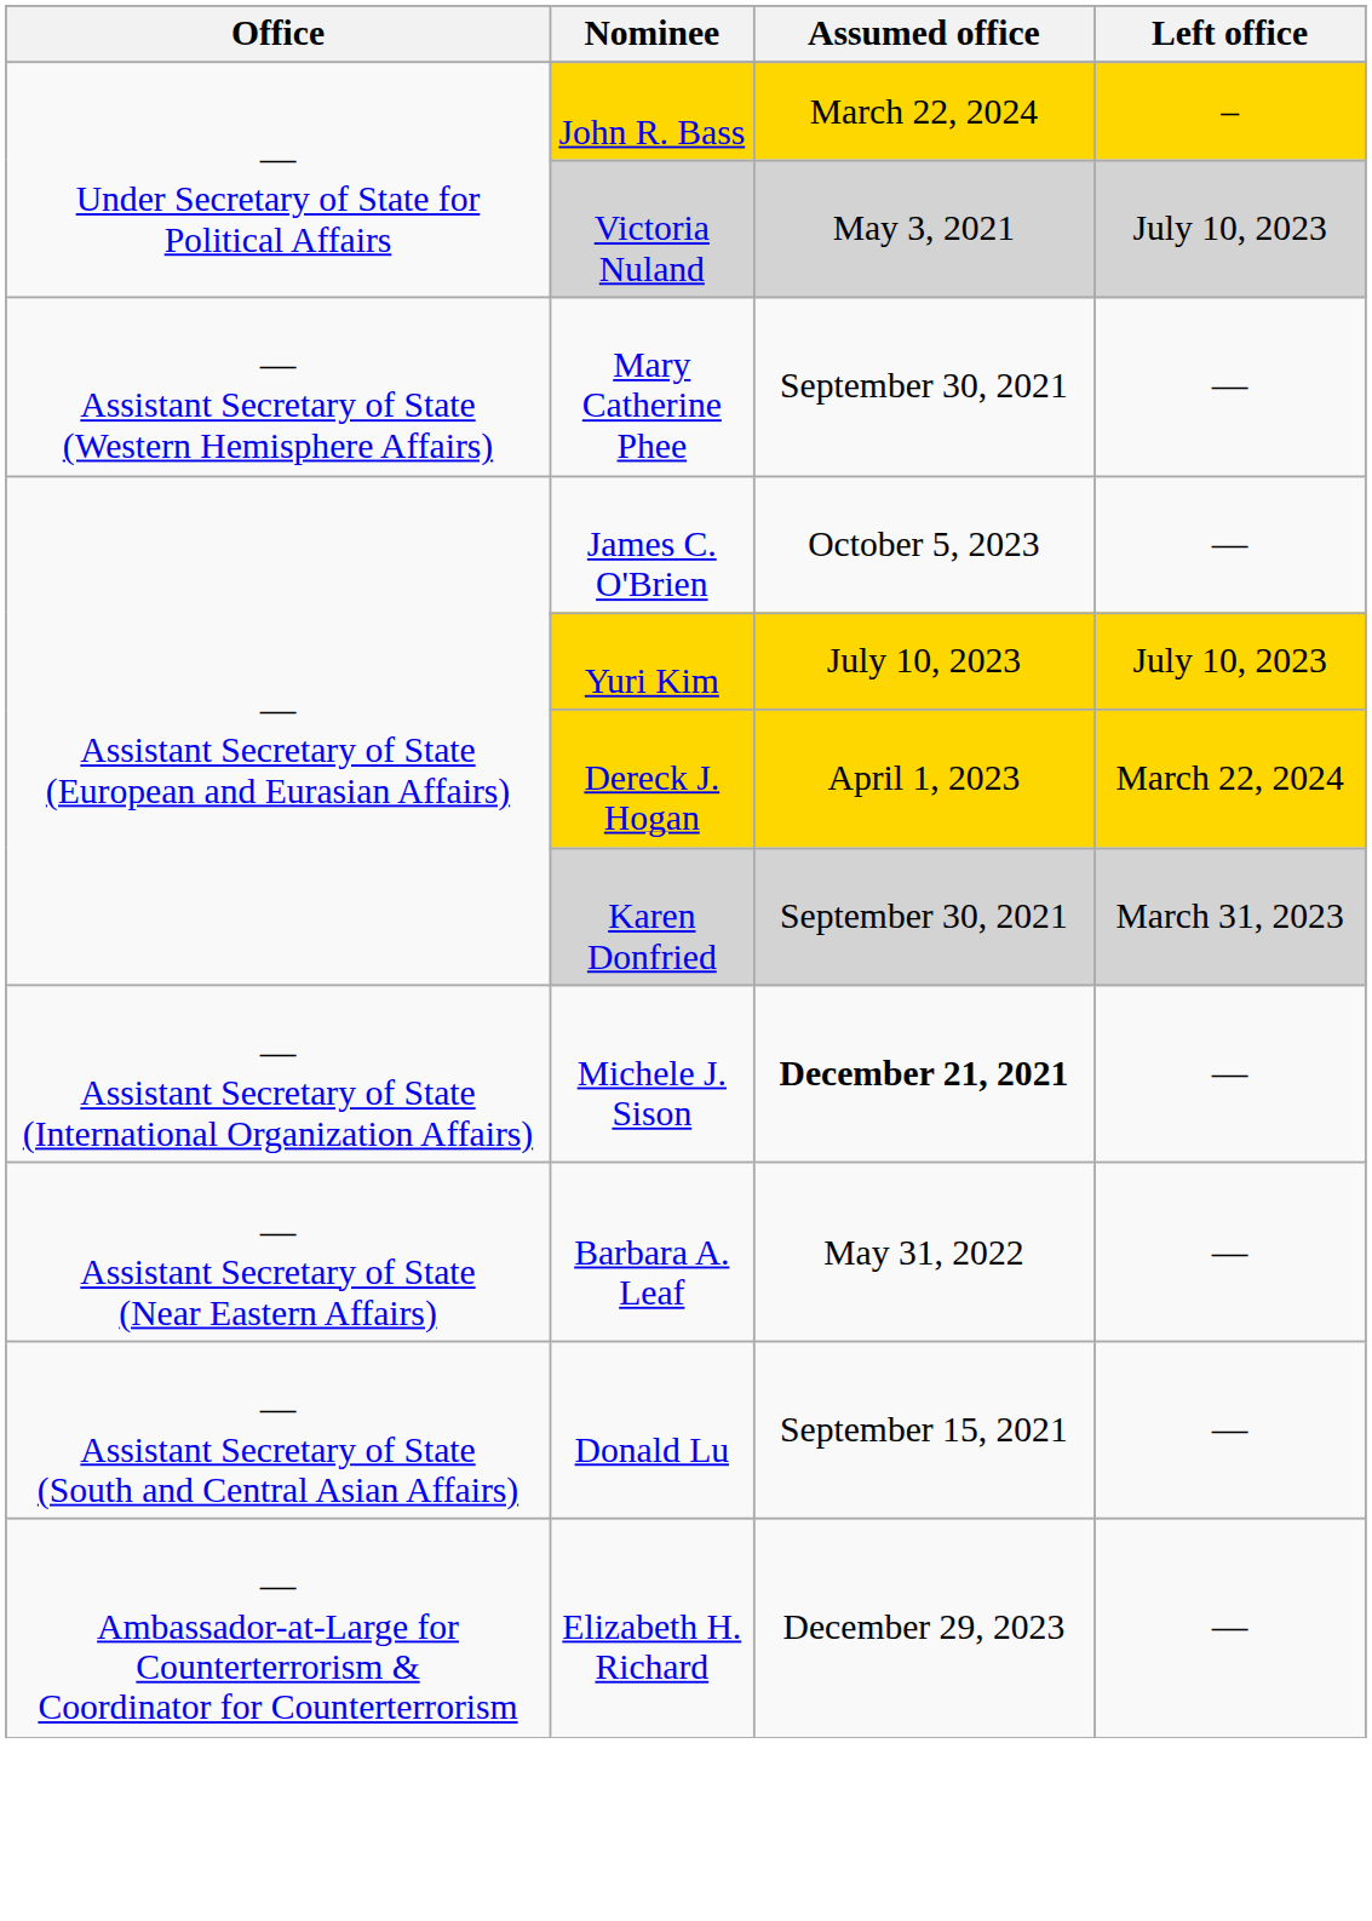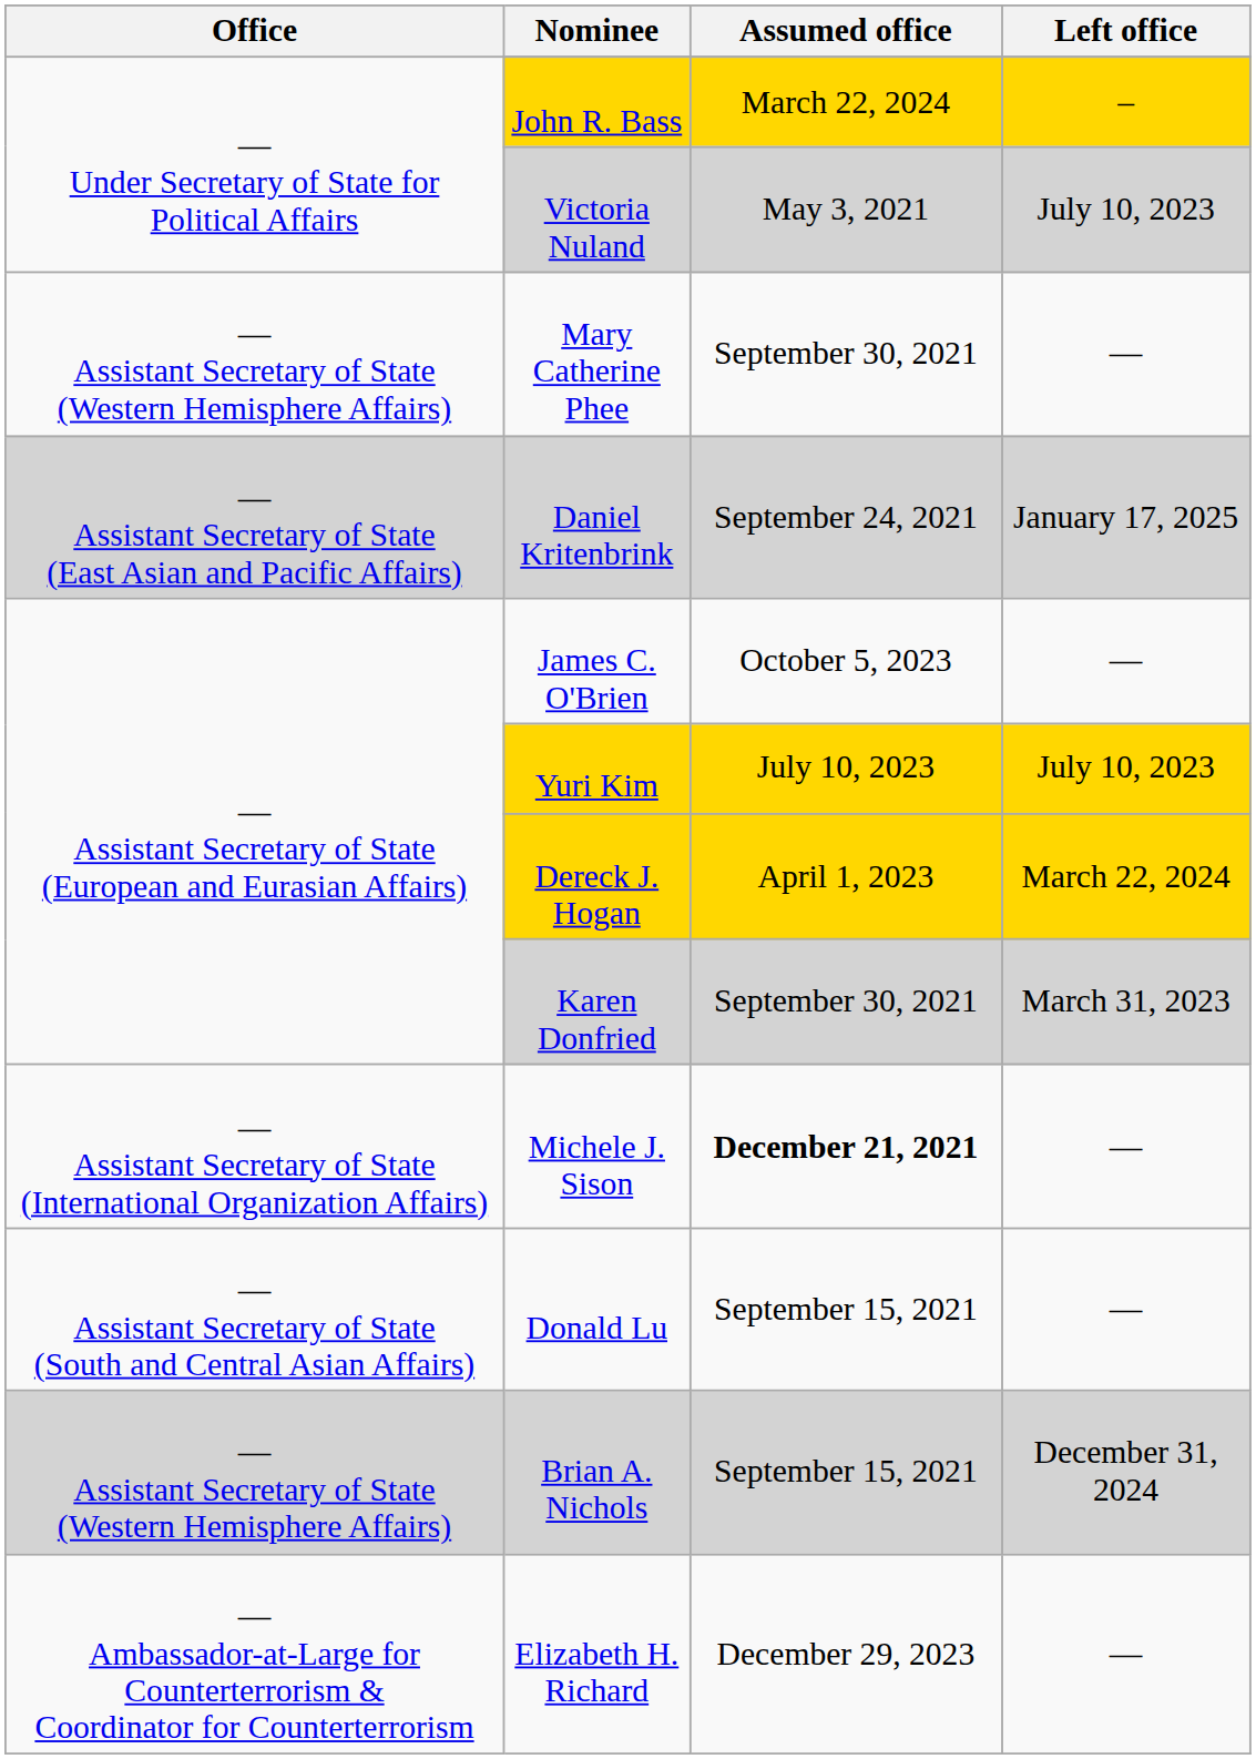+ row: — Assistant Secretary of State (East Asian and Pacific Affairs) | Daniel Kritenbrink | September 24, 2021 | January 17, 2025
- row: — Assistant Secretary of State (Near Eastern Affairs) | Barbara A. Leaf | May 31, 2022 | —
+ row: — Assistant Secretary of State (Western Hemisphere Affairs) | Brian A. Nichols | September 15, 2021 | December 31, 2024
